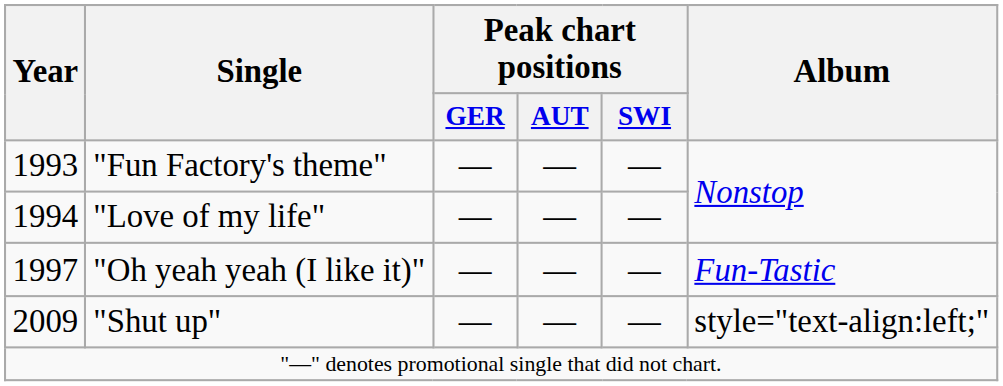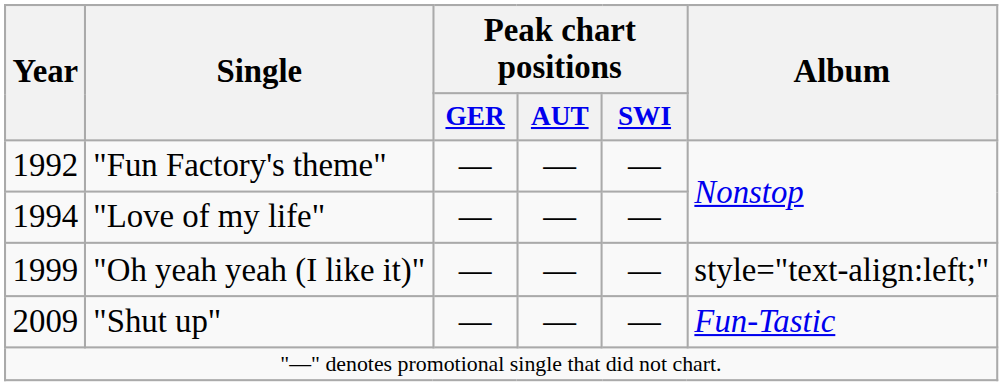"Fun Factory's theme" | Year: 1993 -> 1992
"Oh yeah yeah (I like it)" | Year: 1997 -> 1999
"Oh yeah yeah (I like it)" | Album: Fun-Tastic -> style="text-align:left;"
"Shut up" | Album: style="text-align:left;" -> Fun-Tastic
